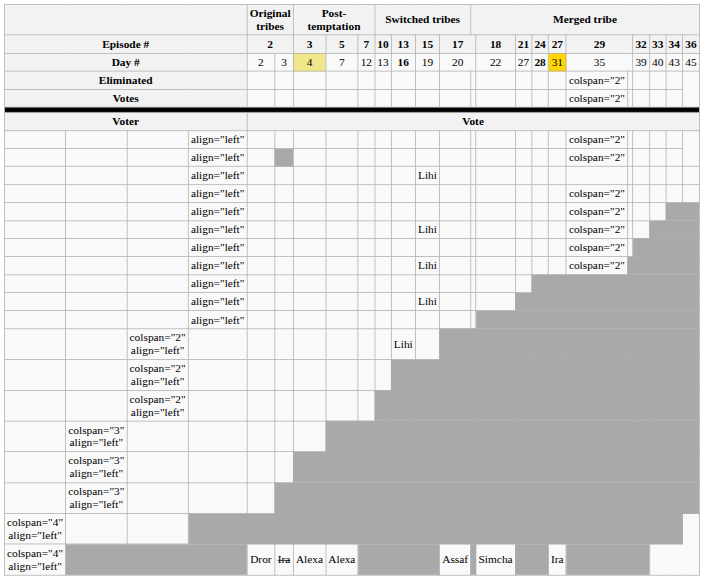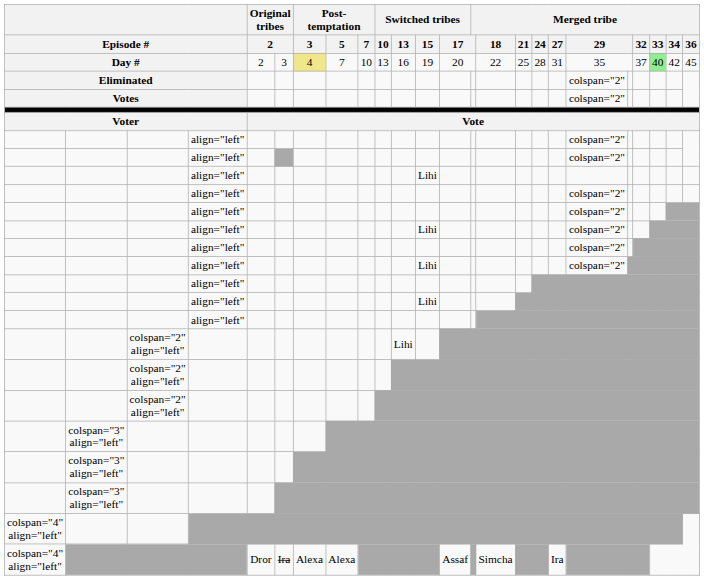Day # | Post-temptation / 7: 12 -> 10
Day # | Switched tribes / 13: bold -> normal
Day # | Merged tribe / 21: 27 -> 25
Day # | Merged tribe / 24: bold -> normal
Day # | Merged tribe / 27: gold background -> no background
Day # | Merged tribe / 32: 39 -> 37
Day # | Merged tribe / 33: no background -> lightgreen background
Day # | Merged tribe / 34: 43 -> 42
